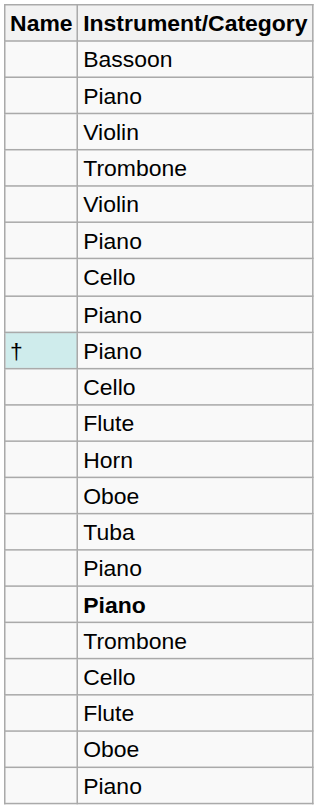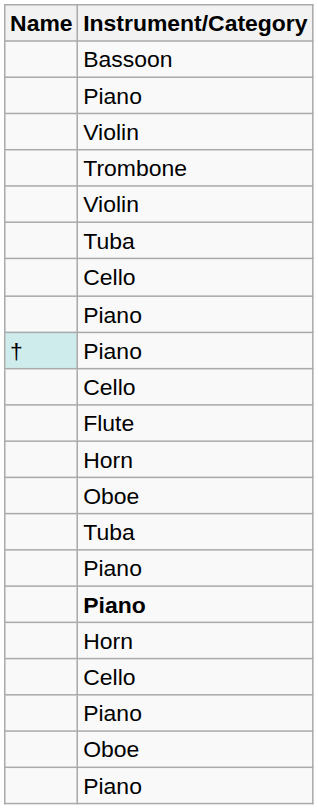row 7 | Instrument/Category: Piano -> Tuba
row 18 | Instrument/Category: Trombone -> Horn
row 20 | Instrument/Category: Flute -> Piano
